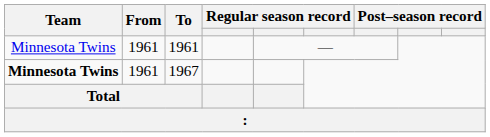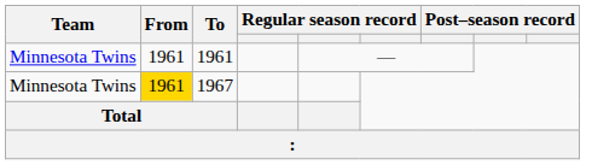1967 | Team: bold -> normal
1967 | From: no background -> gold background
